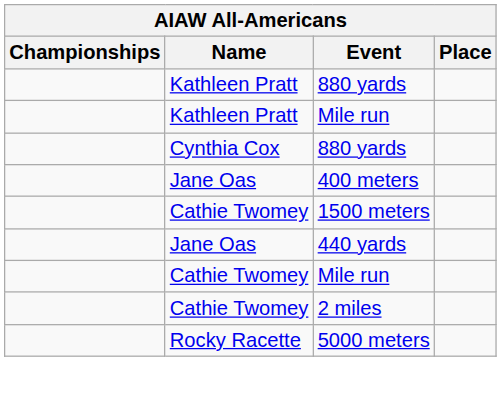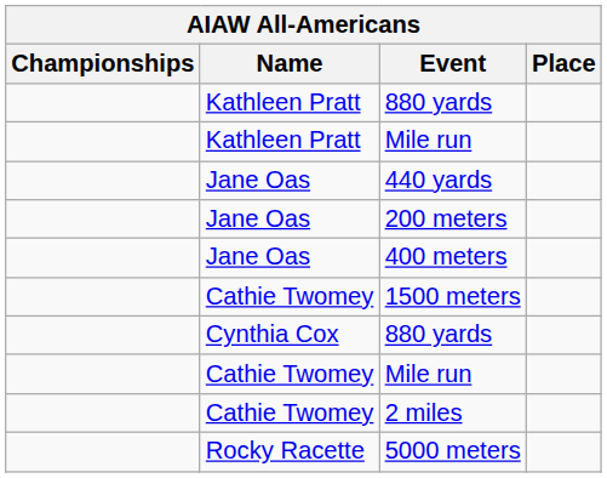rows swapped: 440 yards <-> Cynthia Cox / 880 yards
+ row: Jane Oas | 200 meters
